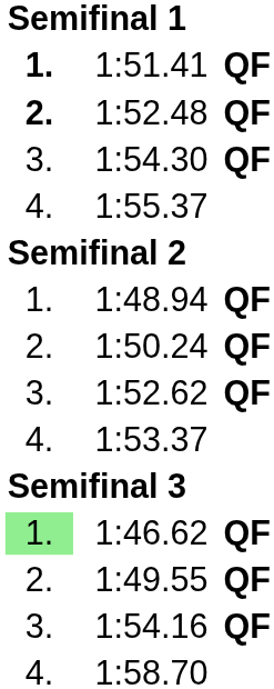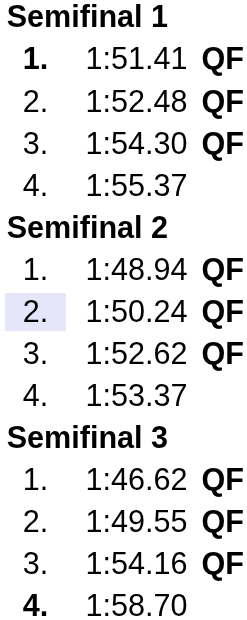1:52.48 | column 1: bold -> normal
1:50.24 | column 1: no background -> lavender background
1:46.62 | column 1: lightgreen background -> no background
1:58.70 | column 1: normal -> bold
